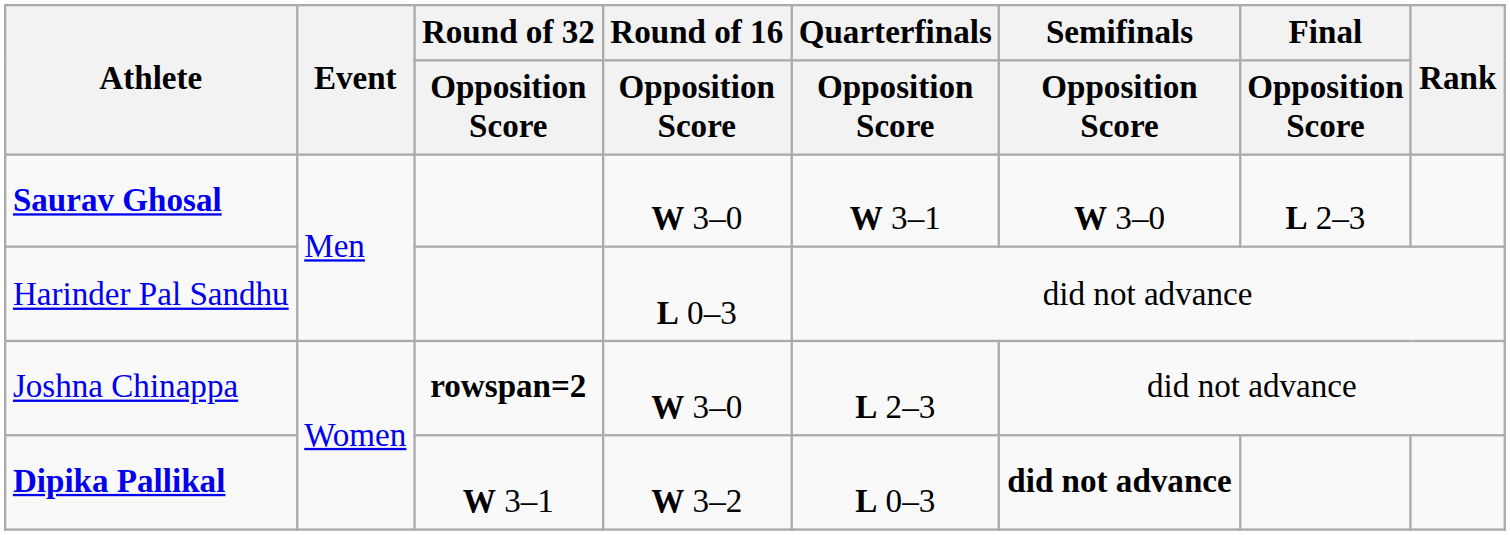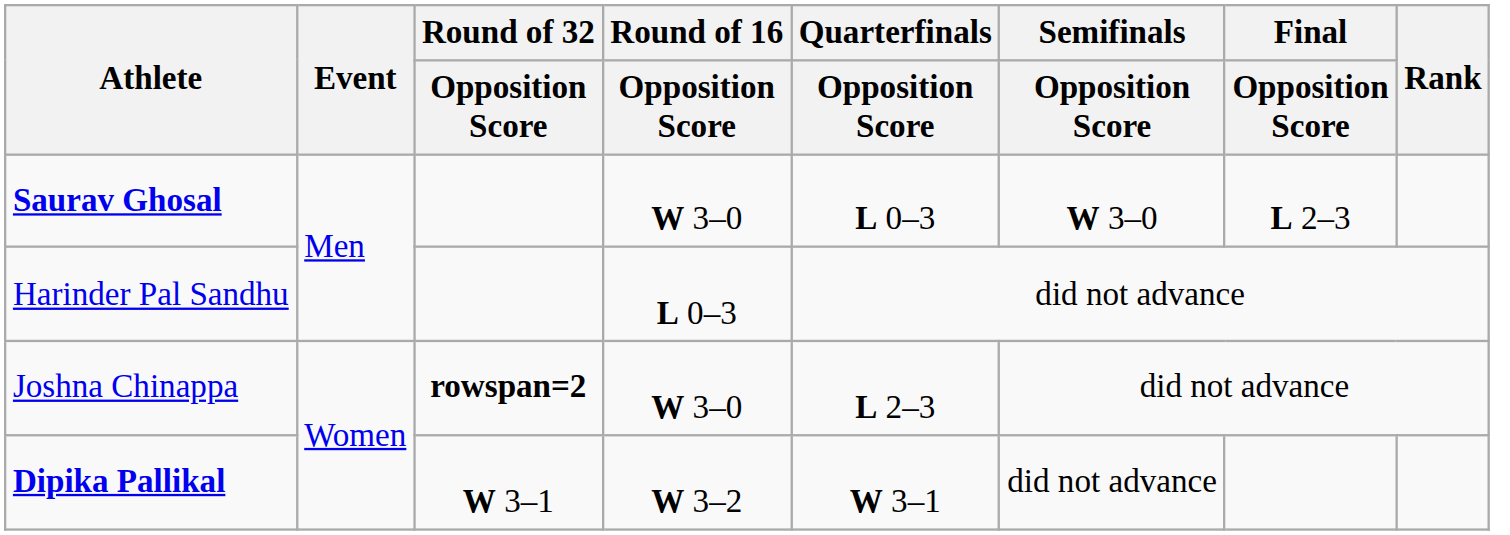Saurav Ghosal | Quarterfinals / Opposition Score: W 3–1 -> L 0–3
Dipika Pallikal | Quarterfinals / Opposition Score: L 0–3 -> W 3–1
Dipika Pallikal | Semifinals / Opposition Score: bold -> normal
